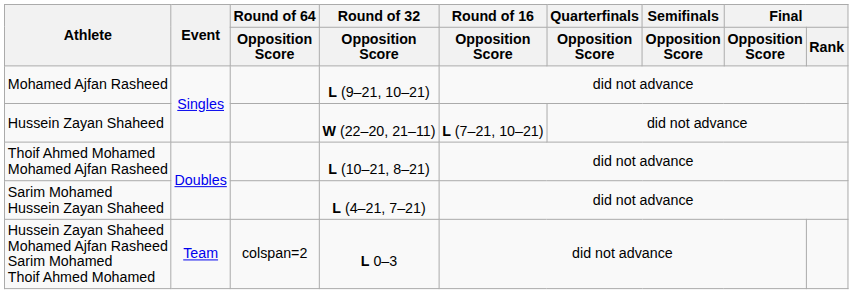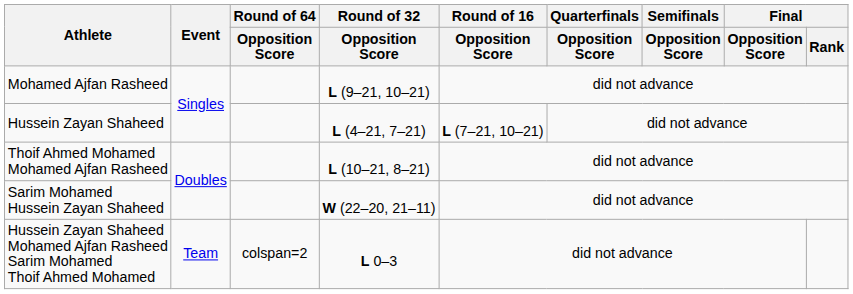Hussein Zayan Shaheed | Round of 32 / Opposition Score: W (22–20, 21–11) -> L (4–21, 7–21)
Sarim Mohamed Hussein Zayan Shaheed | Round of 32 / Opposition Score: L (4–21, 7–21) -> W (22–20, 21–11)
